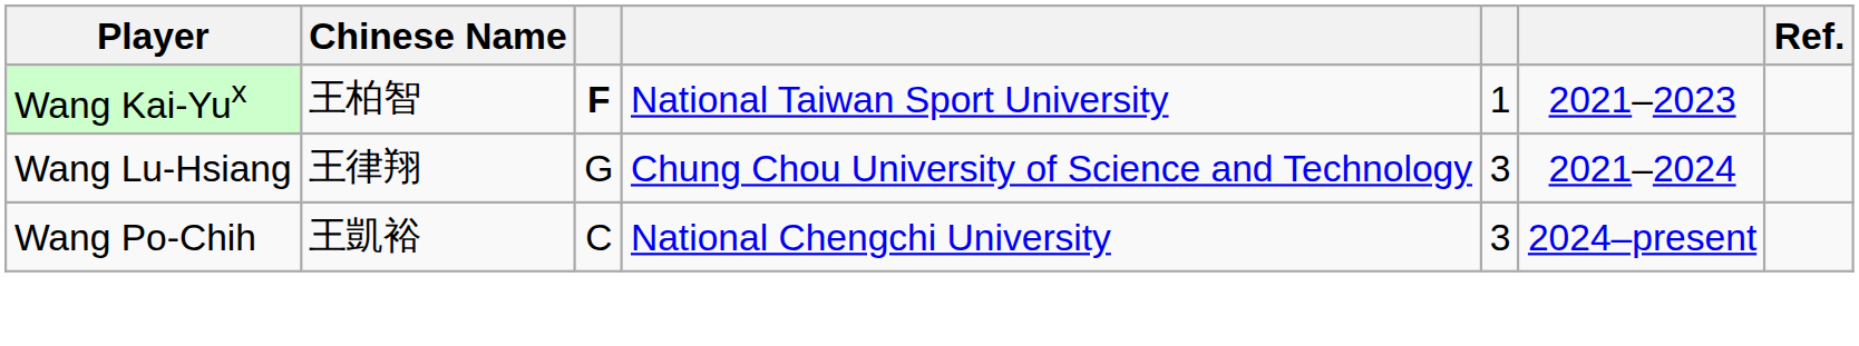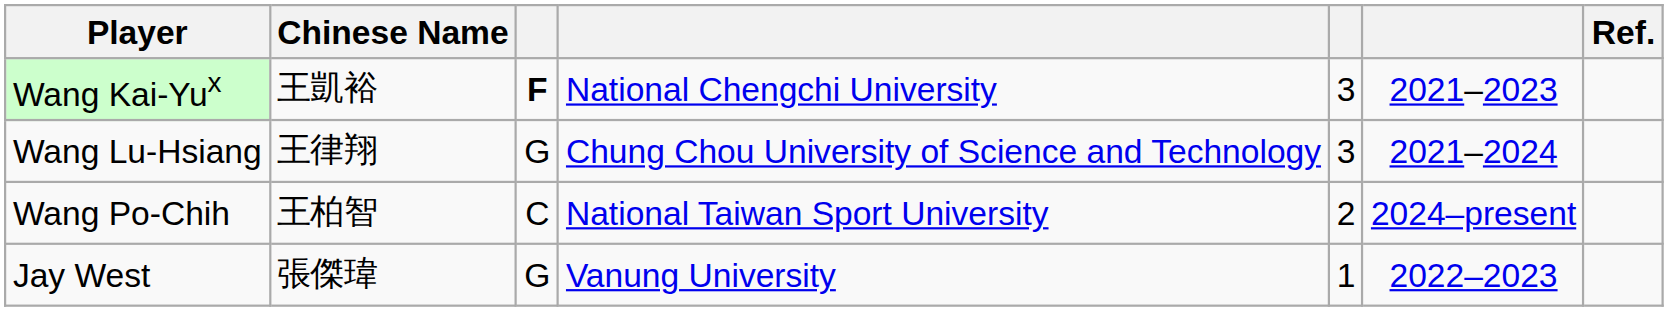Wang Kai-Yux | Chinese Name: 王柏智 -> 王凱裕
Wang Kai-Yux | column 4: National Taiwan Sport University -> National Chengchi University
Wang Kai-Yux | column 5: 1 -> 3
Wang Po-Chih | Chinese Name: 王凱裕 -> 王柏智
Wang Po-Chih | column 4: National Chengchi University -> National Taiwan Sport University
Wang Po-Chih | column 5: 3 -> 2
+ row: Jay West | 張傑瑋 | G | Vanung University | 1 | 2022–2023
